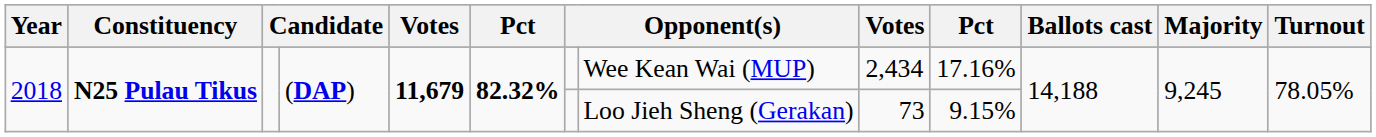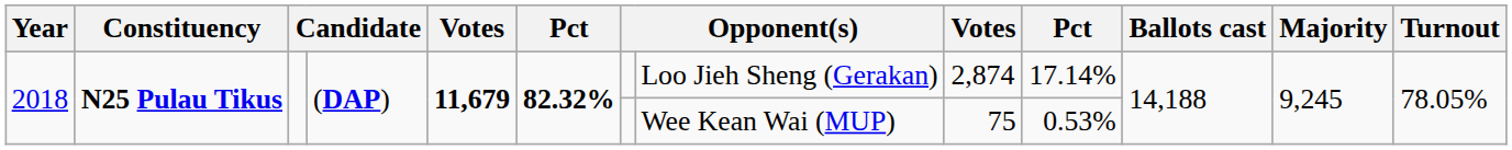row 2 | column 8: Wee Kean Wai (MUP) -> Loo Jieh Sheng (Gerakan)
row 2 | column 9: 2,434 -> 2,874
row 2 | column 10: 17.16% -> 17.14%
row 3 | column 8: Loo Jieh Sheng (Gerakan) -> Wee Kean Wai (MUP)
row 3 | column 9: 73 -> 75
row 3 | column 10: 9.15% -> 0.53%
